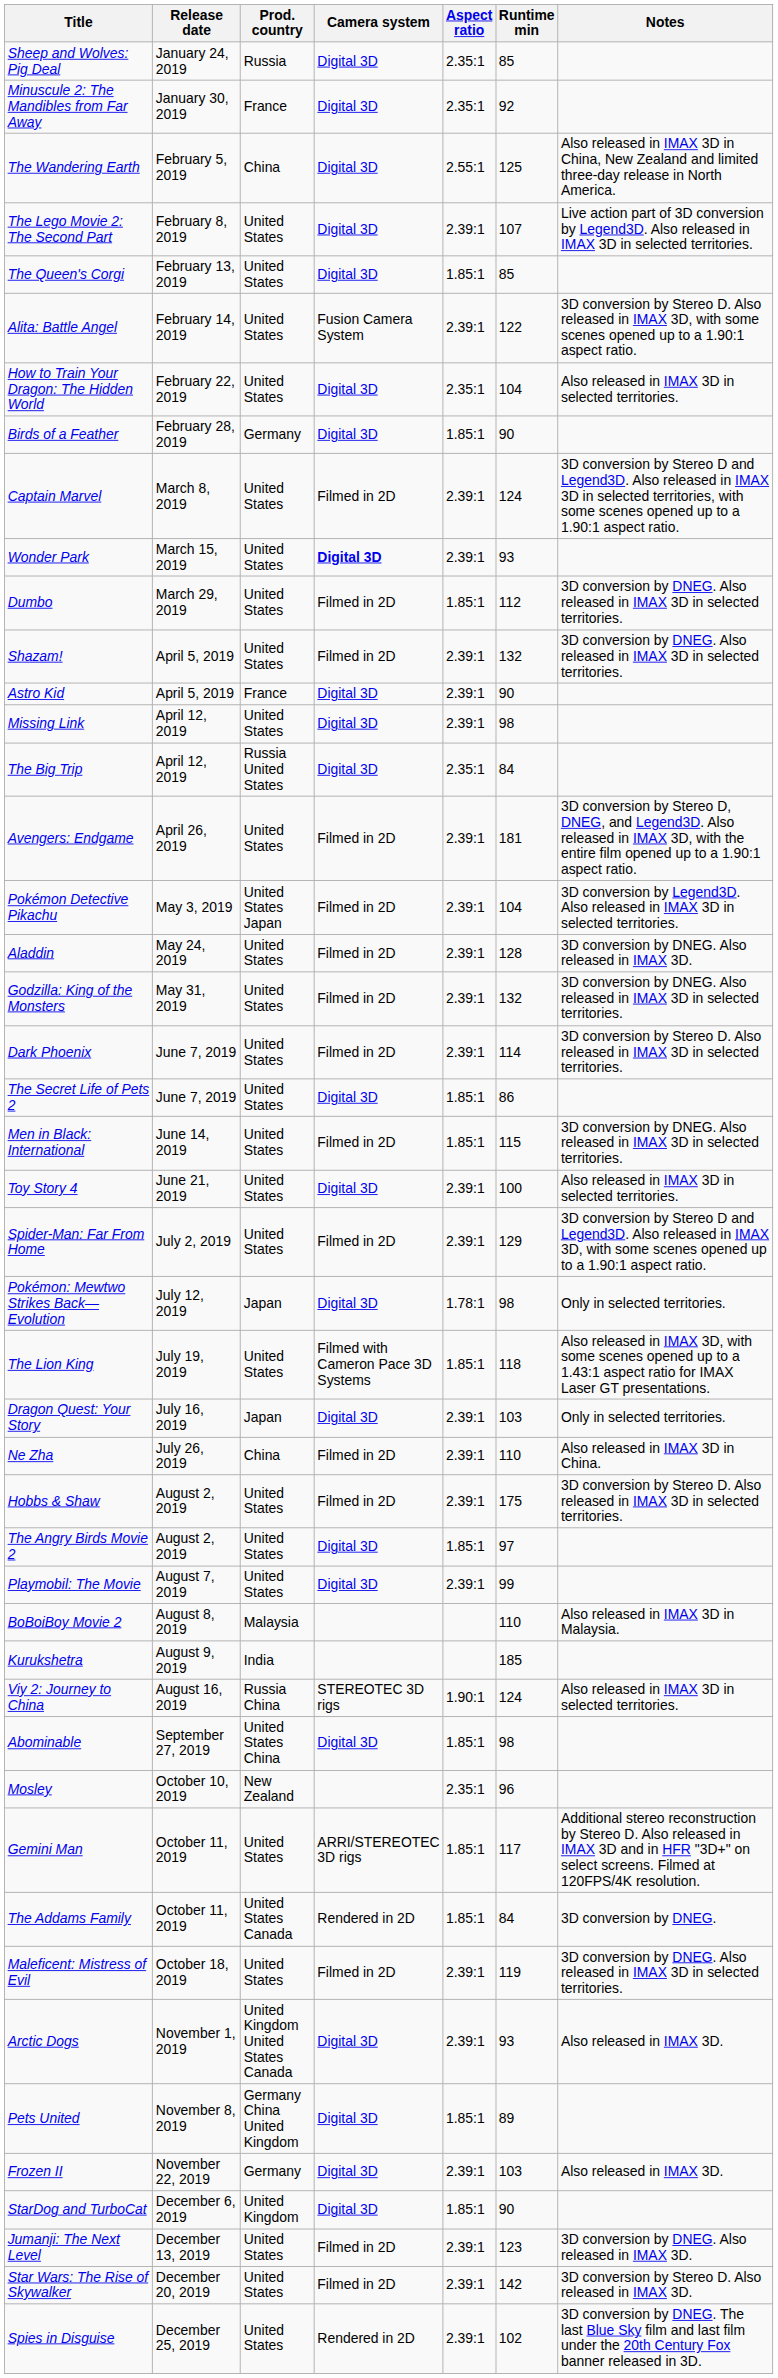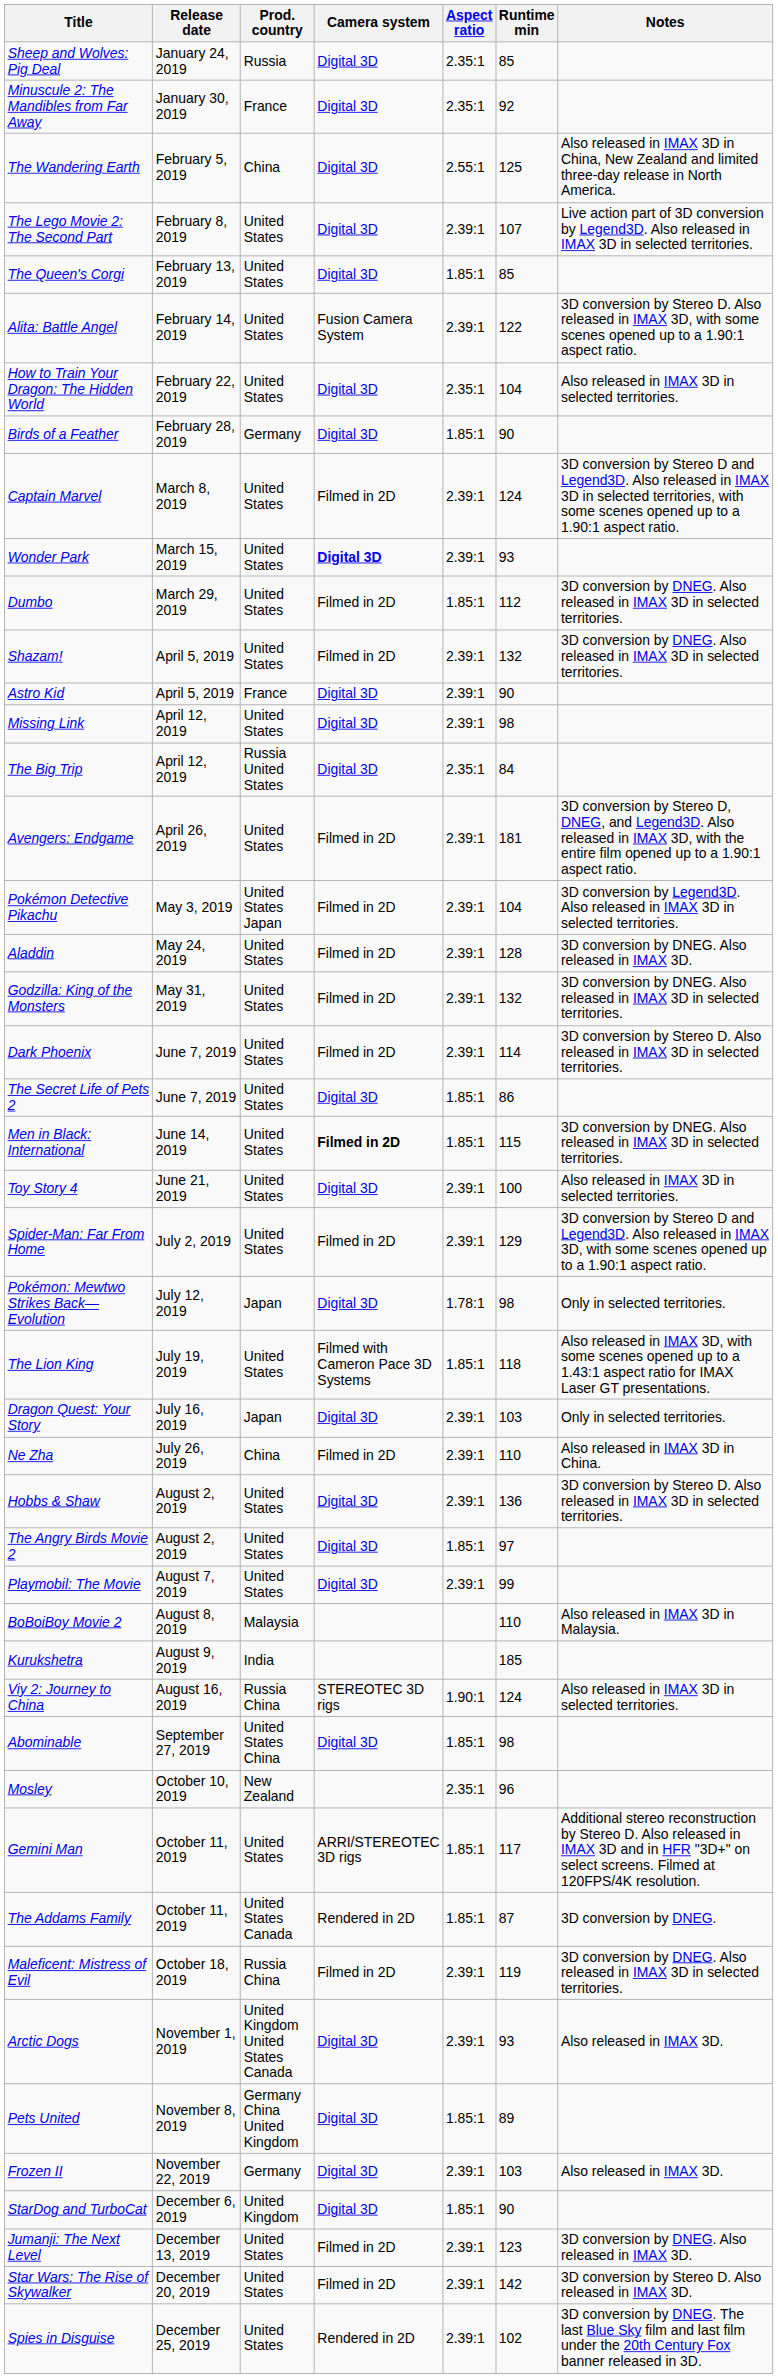Men in Black: International | Camera system: normal -> bold
Hobbs & Shaw | Camera system: Filmed in 2D -> Digital 3D
Hobbs & Shaw | Runtime min: 175 -> 136
The Addams Family | Runtime min: 84 -> 87
Maleficent: Mistress of Evil | Prod. country: United States -> Russia China
